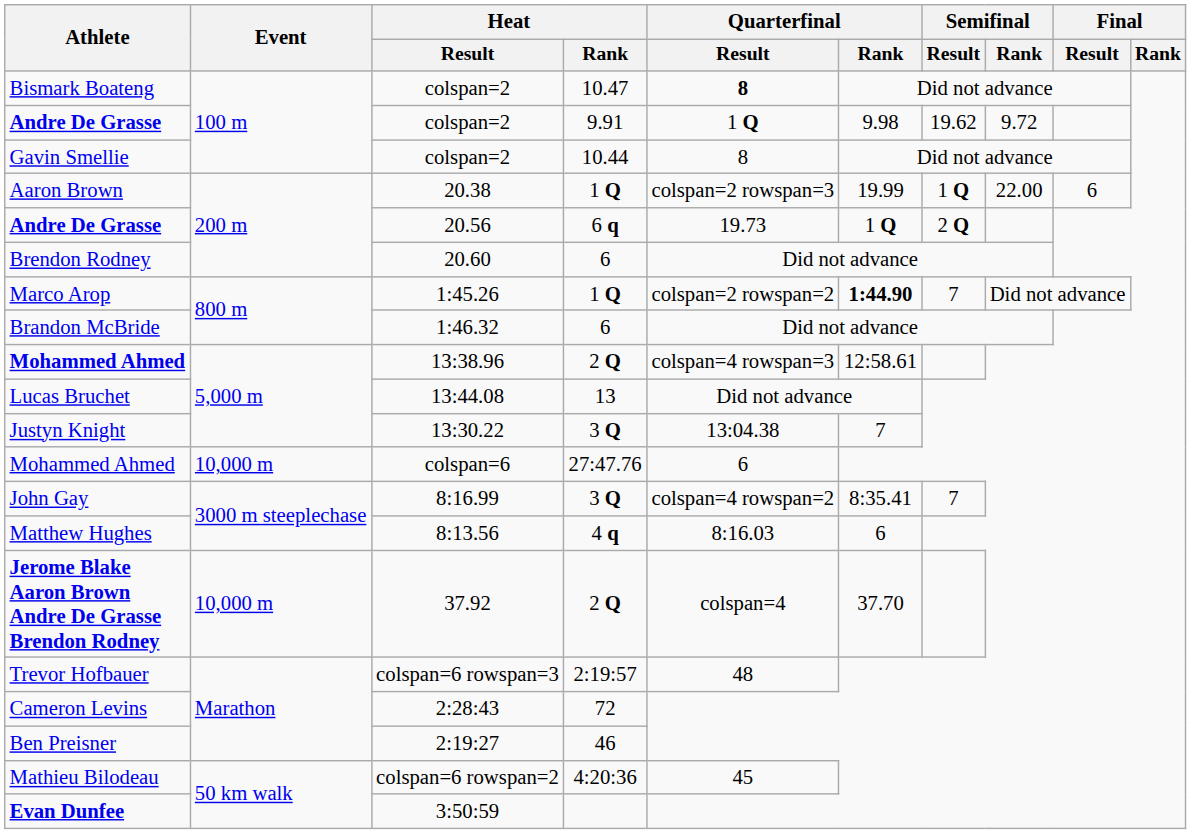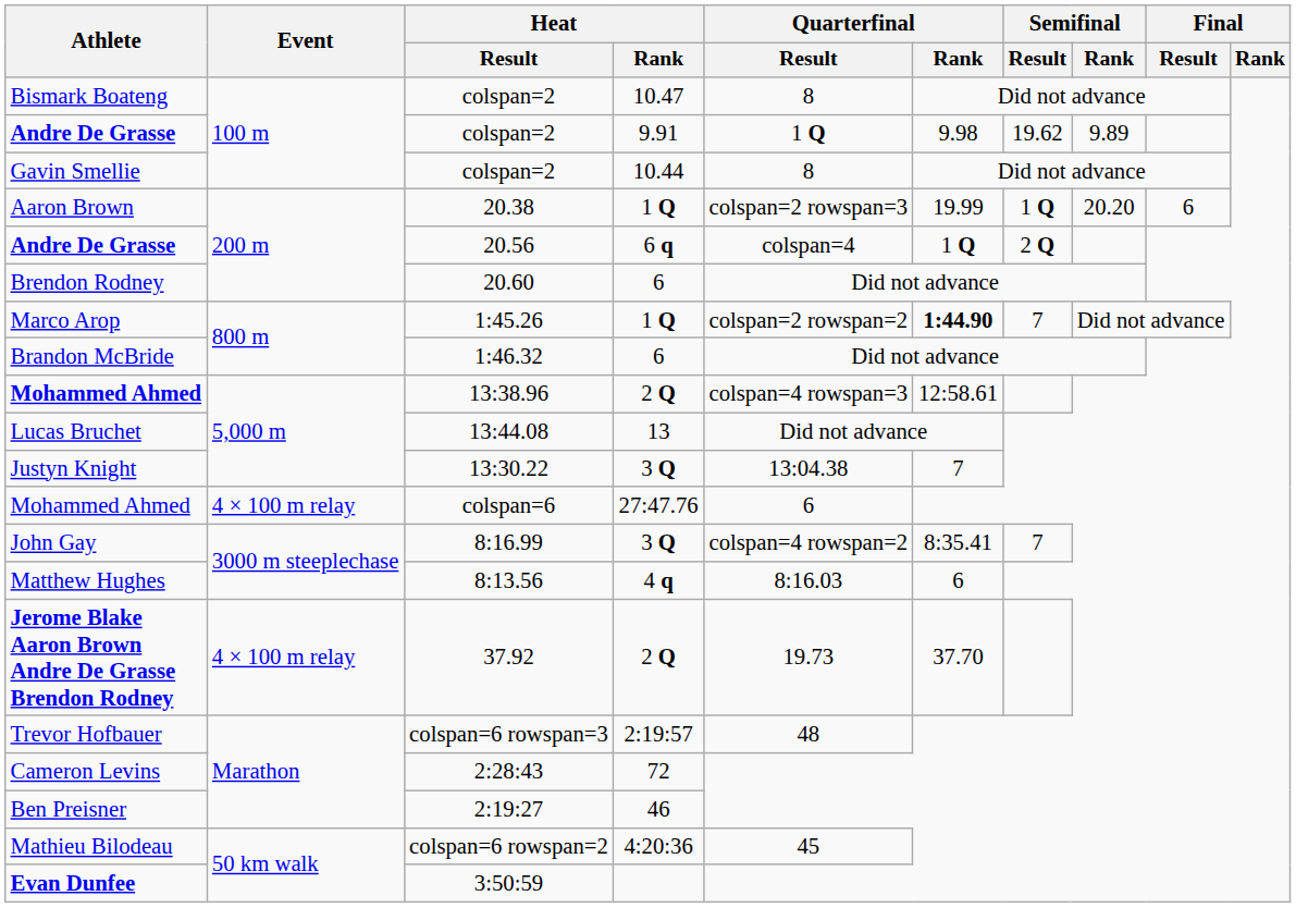Bismark Boateng | Quarterfinal / Result: bold -> normal
Andre De Grasse / colspan=2 | Semifinal / Rank: 9.72 -> 9.89
Aaron Brown | Semifinal / Rank: 22.00 -> 20.20
Andre De Grasse / 20.56 | Quarterfinal / Result: 19.73 -> colspan=4
Mohammed Ahmed / colspan=6 | Event: 10,000 m -> 4 × 100 m relay
Jerome Blake Aaron Brown Andre De Grasse Brendon Rodney | Event: 10,000 m -> 4 × 100 m relay
Jerome Blake Aaron Brown Andre De Grasse Brendon Rodney | Quarterfinal / Result: colspan=4 -> 19.73
